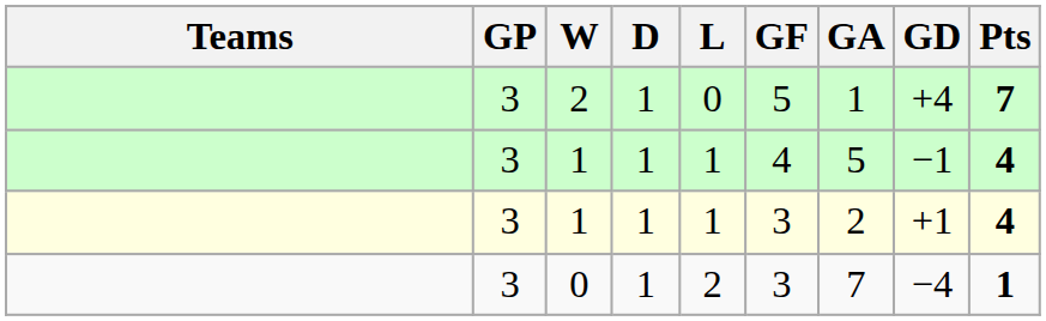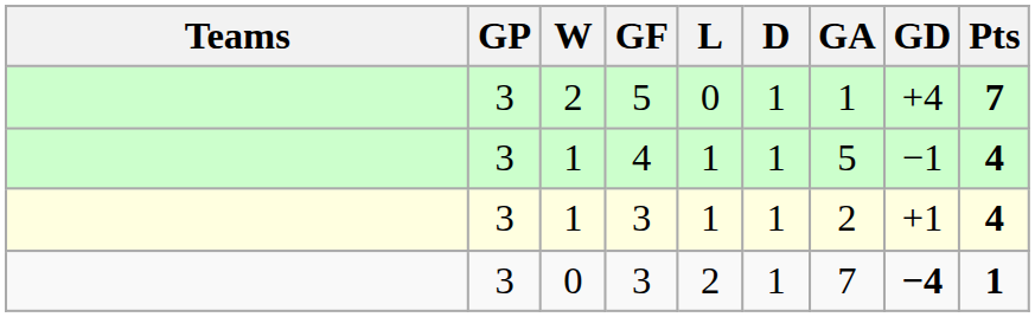columns swapped: D <-> GF
row 5 | GD: normal -> bold
